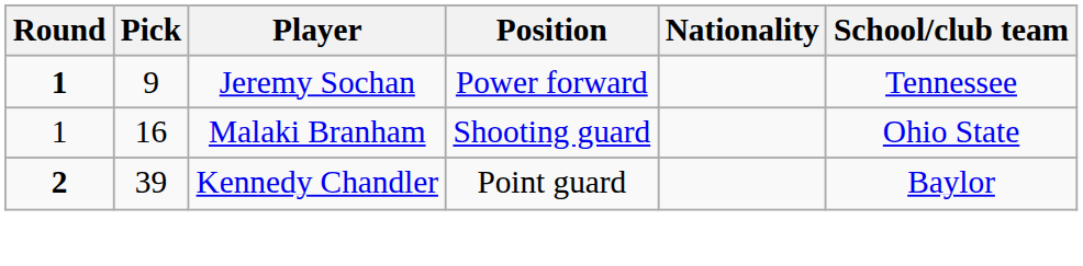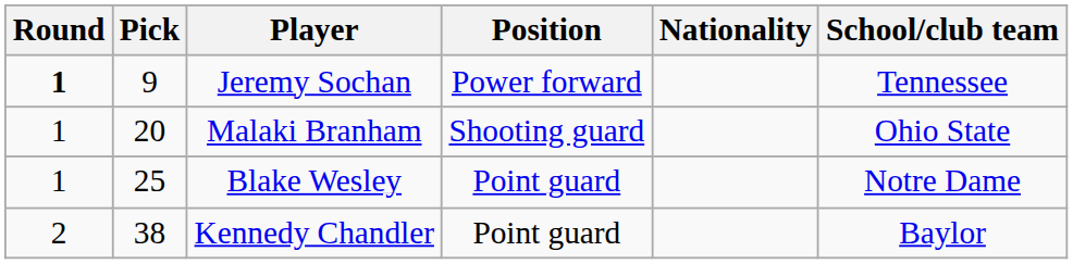Malaki Branham | Pick: 16 -> 20
+ row: 1 | 25 | Blake Wesley | Point guard | Notre Dame
Kennedy Chandler | Round: bold -> normal
Kennedy Chandler | Pick: 39 -> 38
